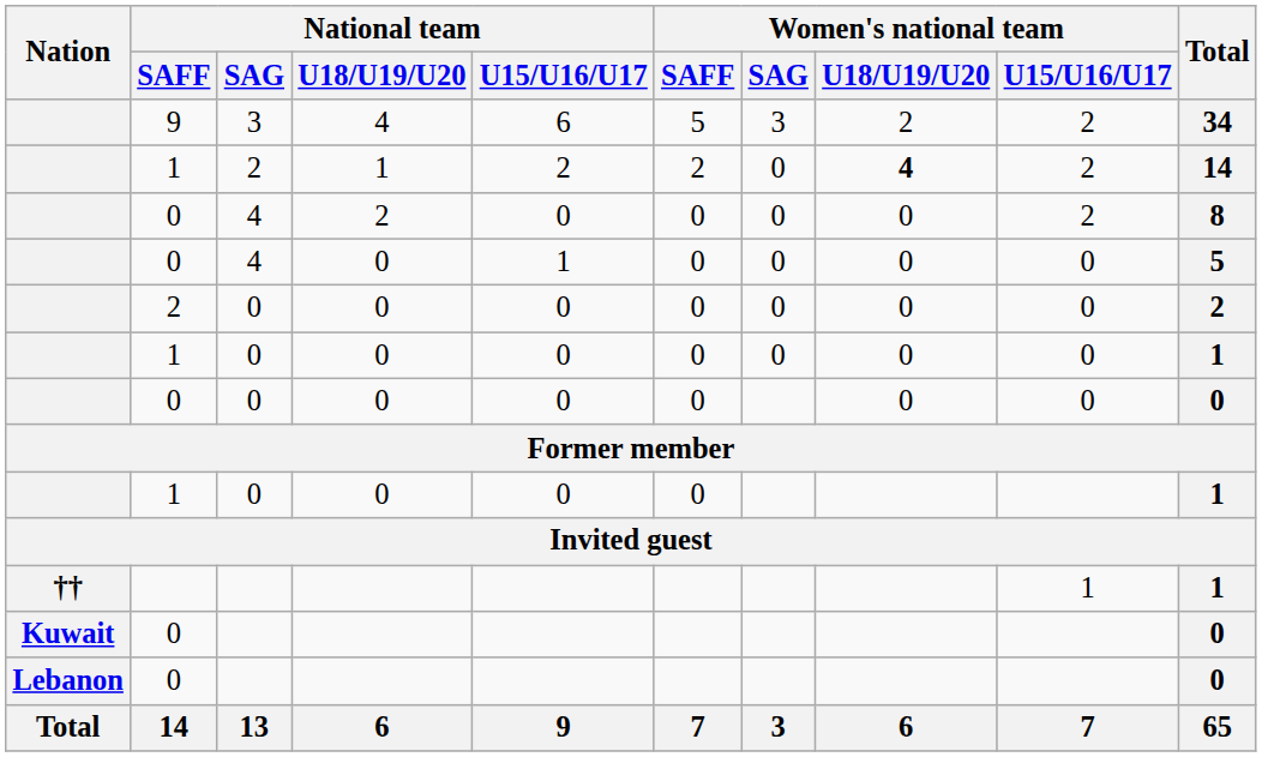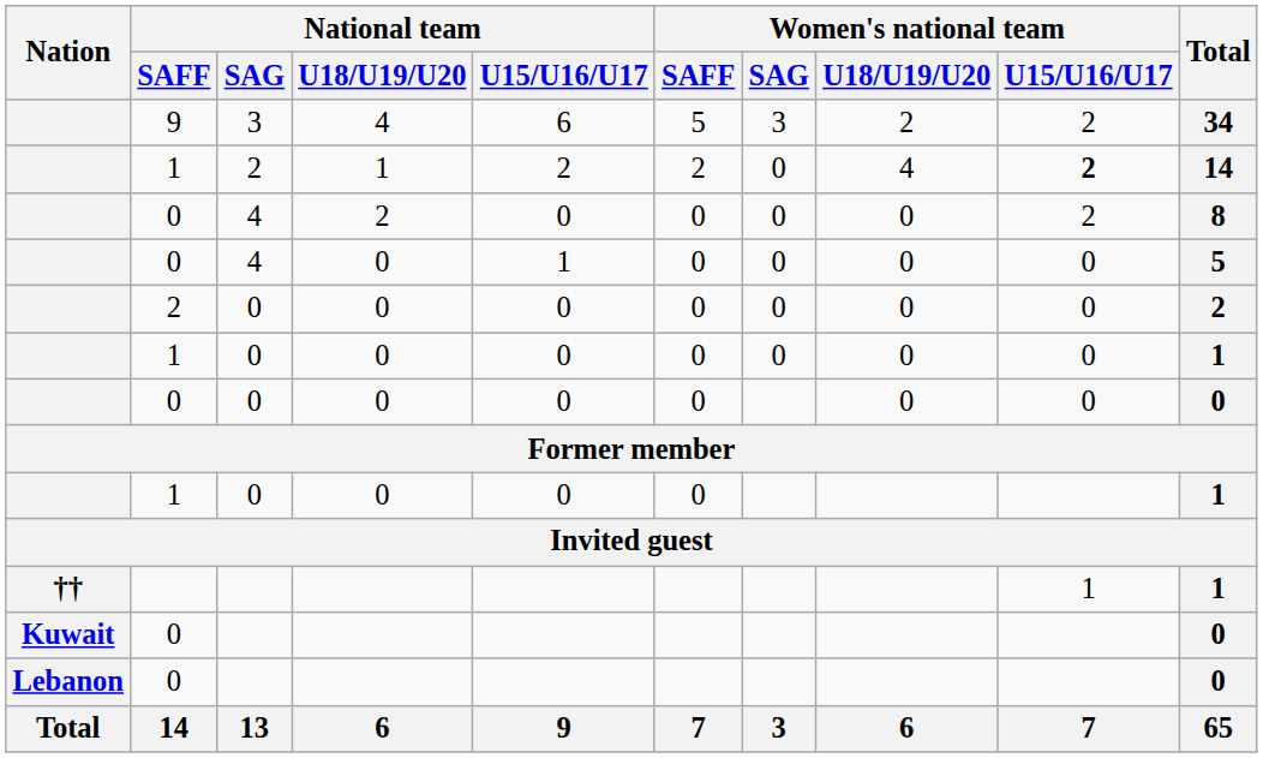1 / 2 | Women's national team / U18/U19/U20: bold -> normal
1 / 2 | Women's national team / U15/U16/U17: normal -> bold
